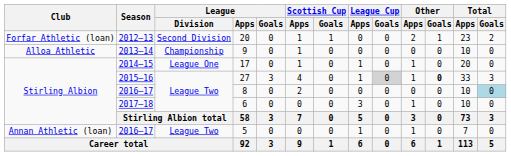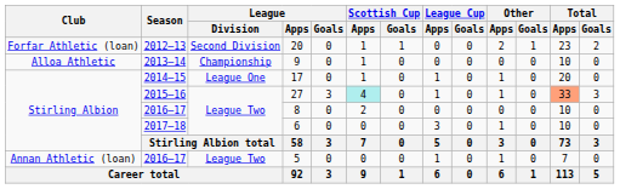27 | Scottish Cup / Apps: no background -> paleturquoise background
27 | League Cup / Goals: lightgrey background -> no background
27 | Other / Goals: bold -> normal
27 | Total / Apps: no background -> lightsalmon background
8 | Total / Goals: lightblue background -> no background
